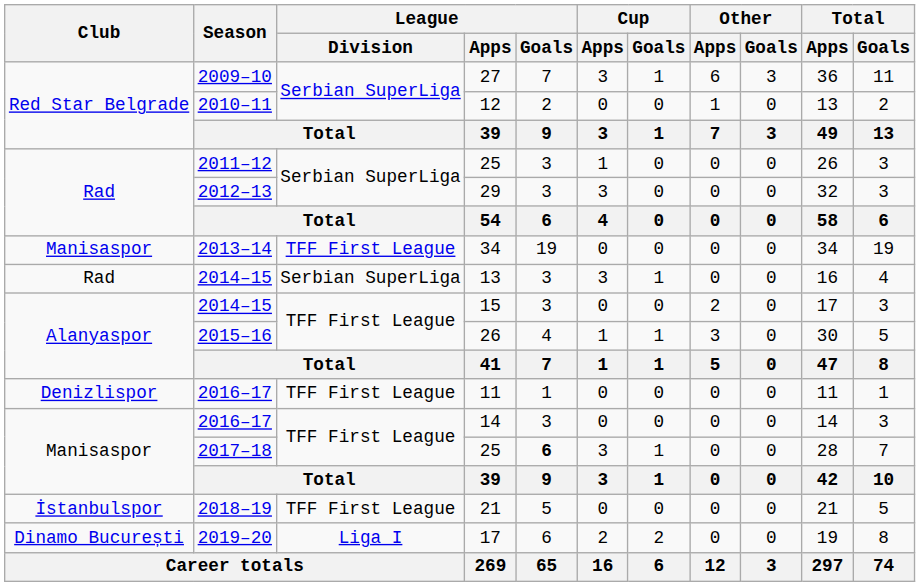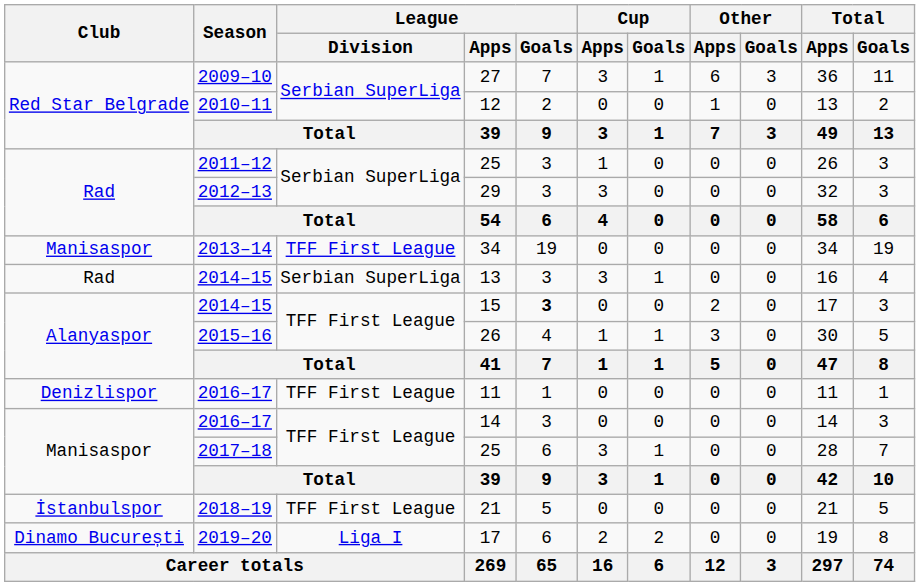15 | League / Goals: normal -> bold
2017–18 / 25 | League / Goals: bold -> normal
